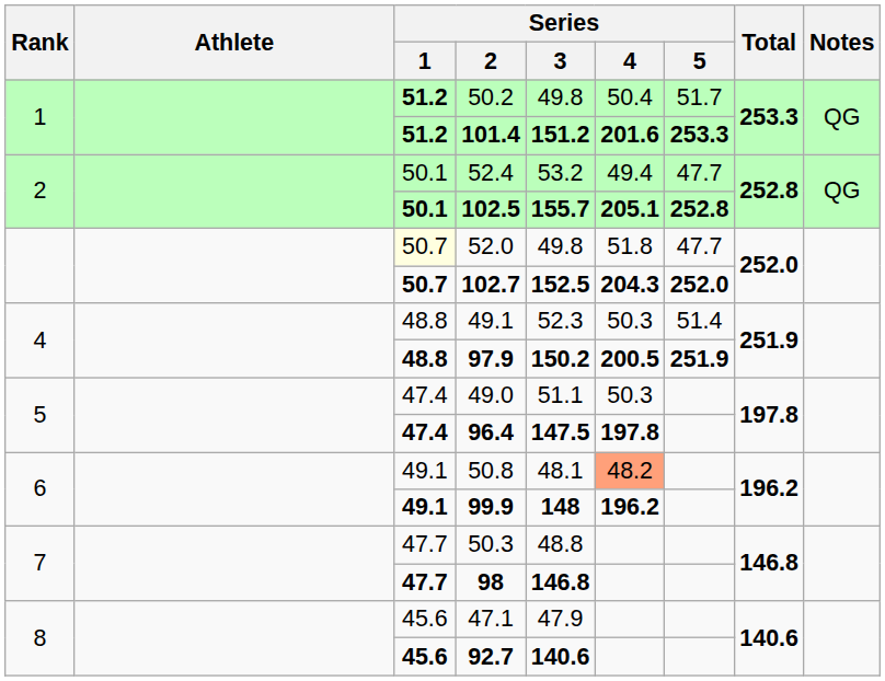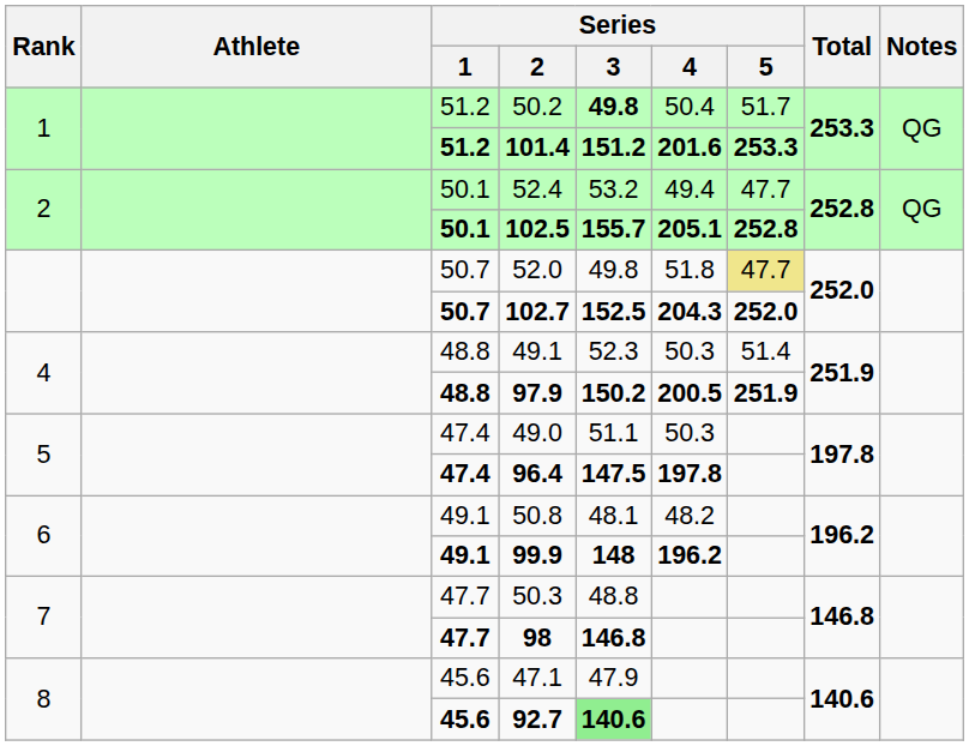50.2 | Series / 1: bold -> normal
50.2 | Series / 3: normal -> bold
52.0 | Series / 1: lightyellow background -> no background
52.0 | Series / 5: no background -> khaki background
50.8 | Series / 4: lightsalmon background -> no background
92.7 | Series / 3: no background -> lightgreen background
